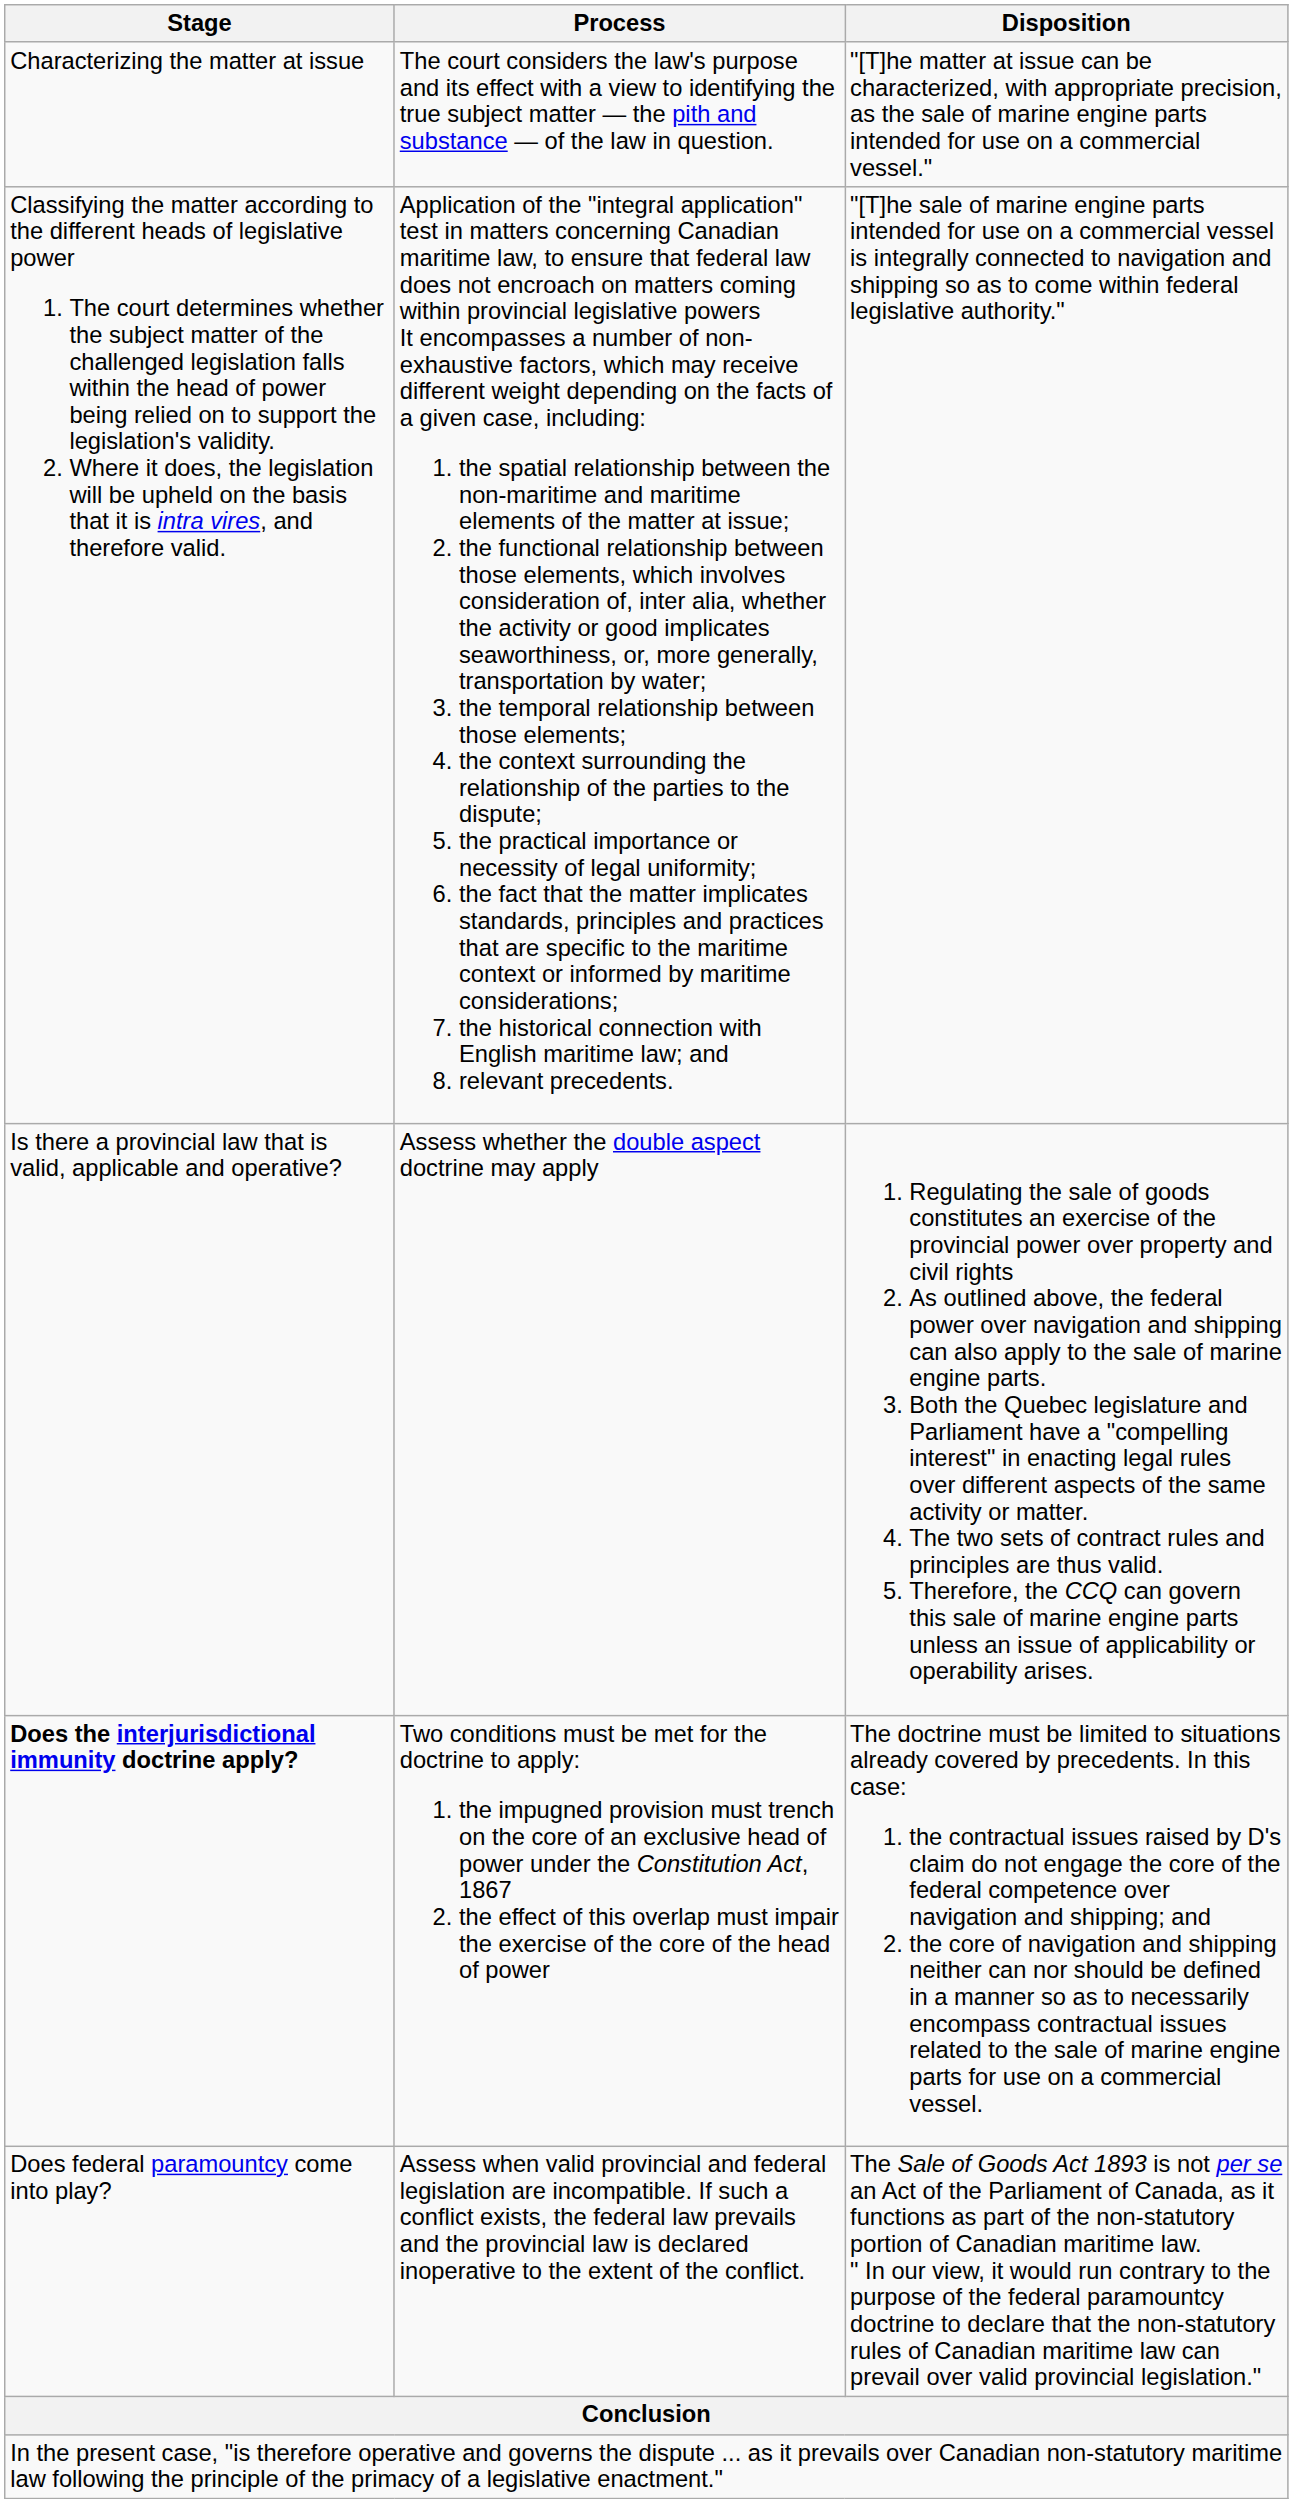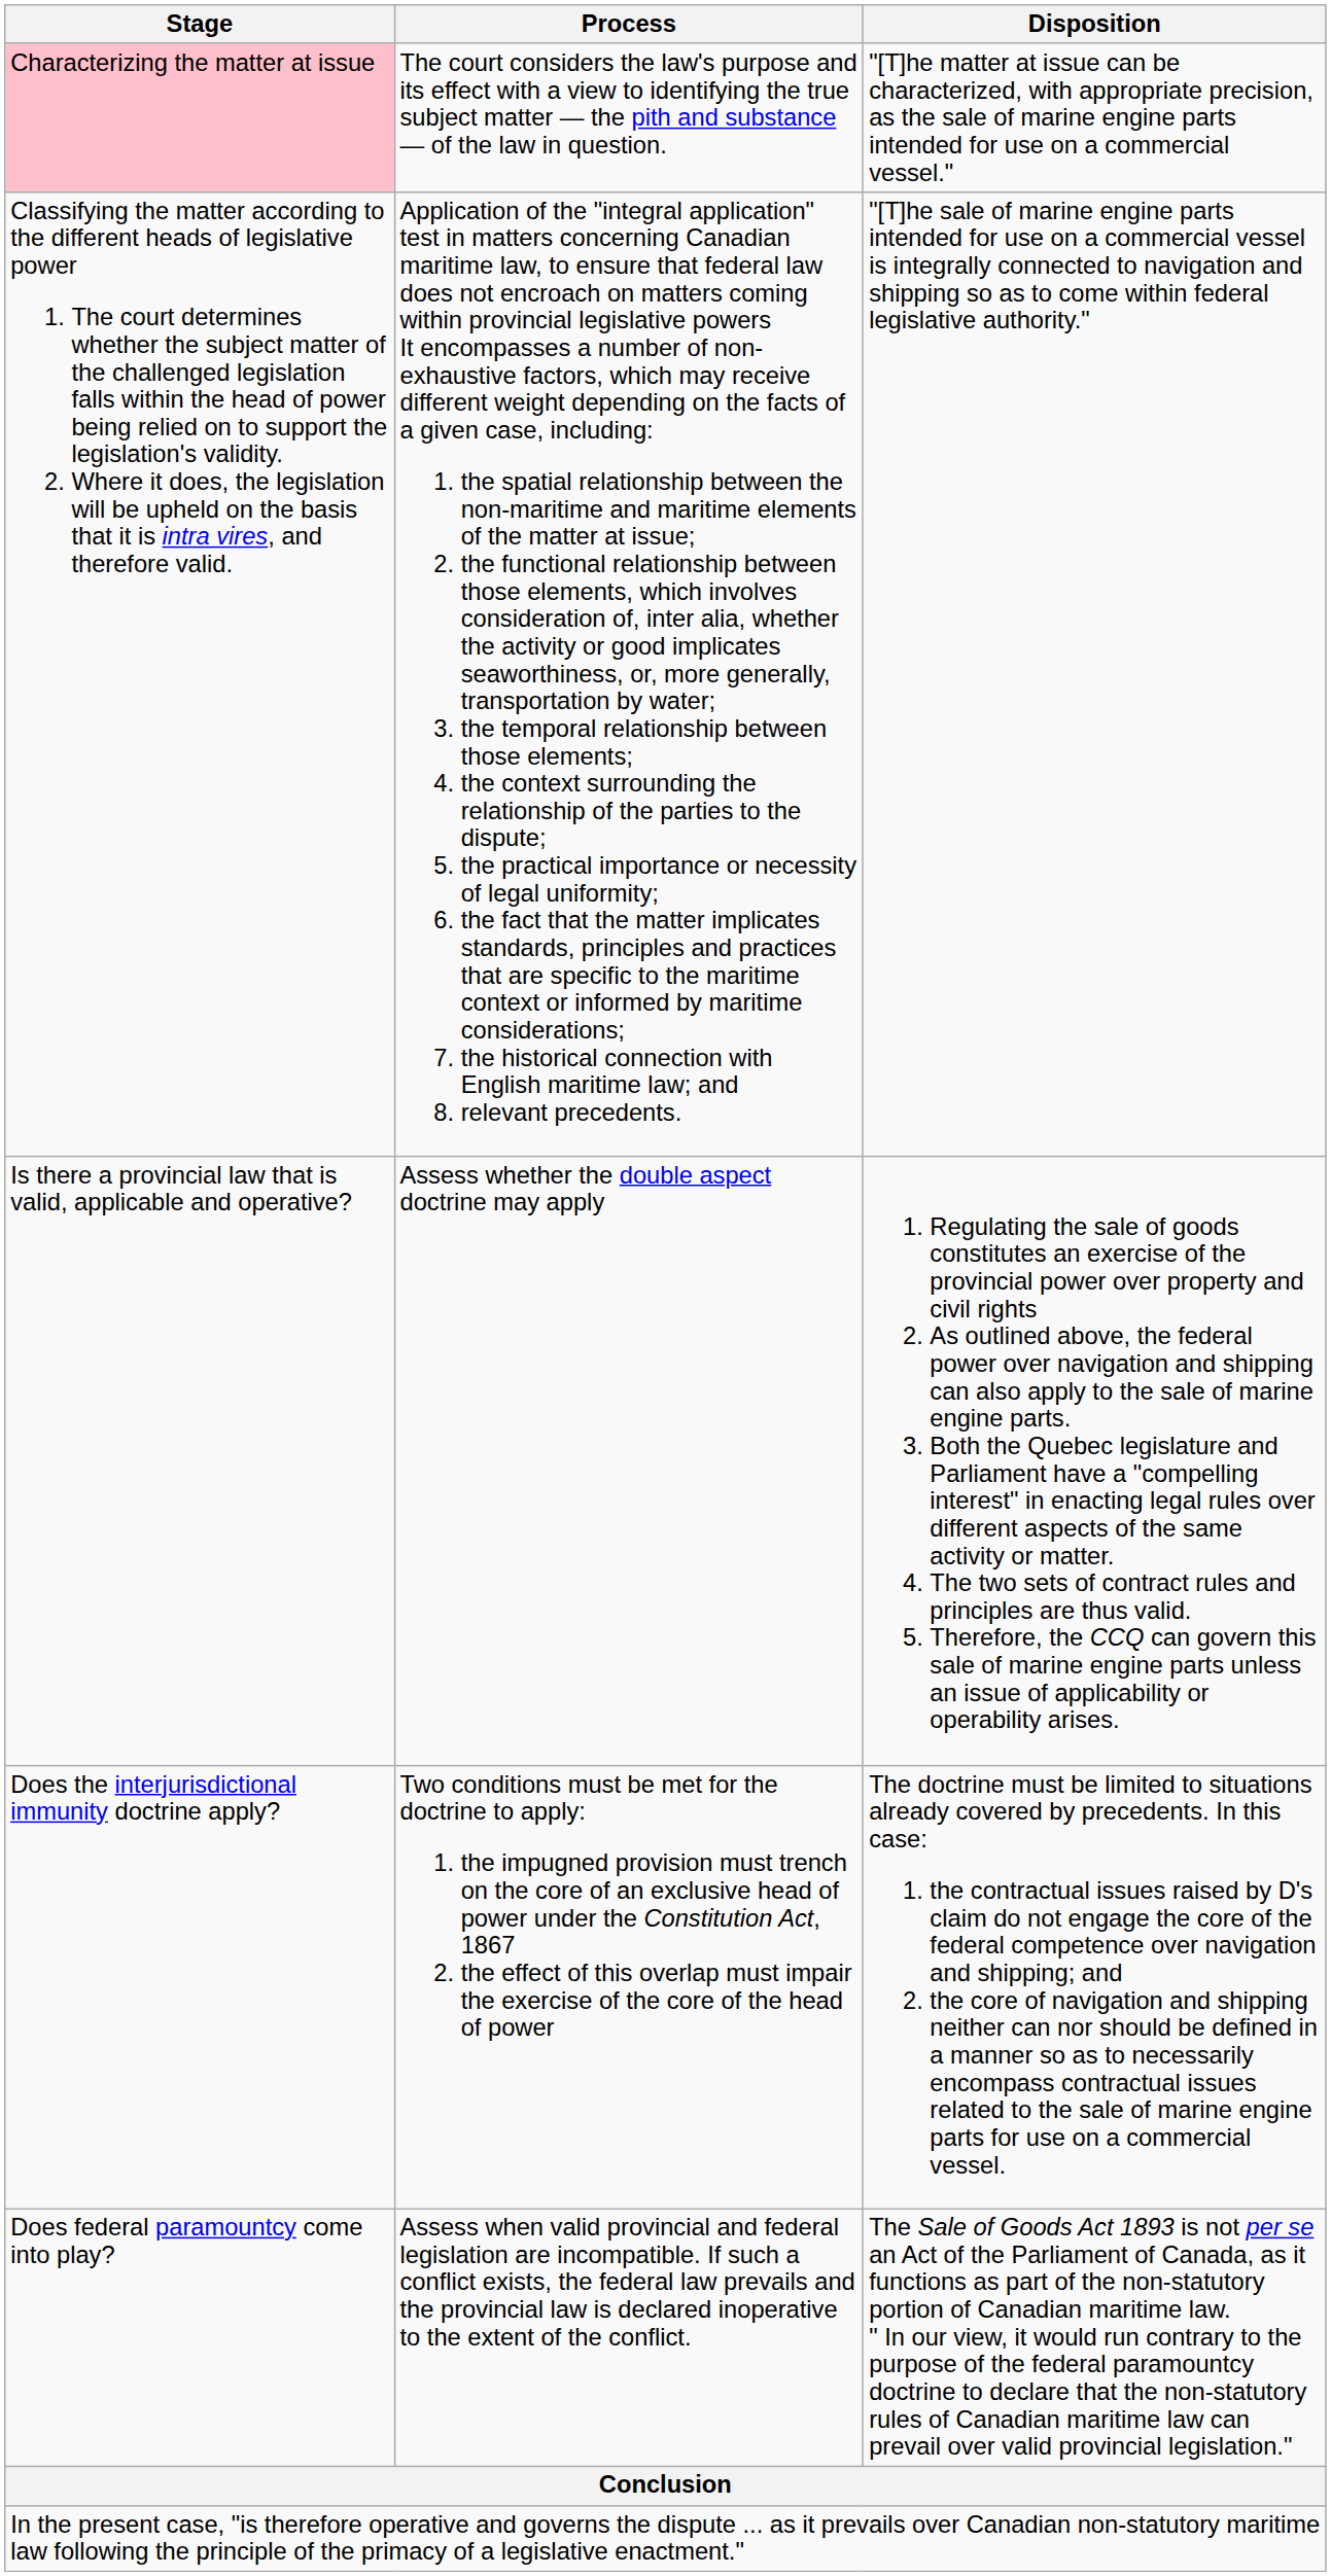Characterizing the matter at issue | Stage: no background -> pink background
Does the interjurisdictional immunity doctrine apply? | Stage: bold -> normal
